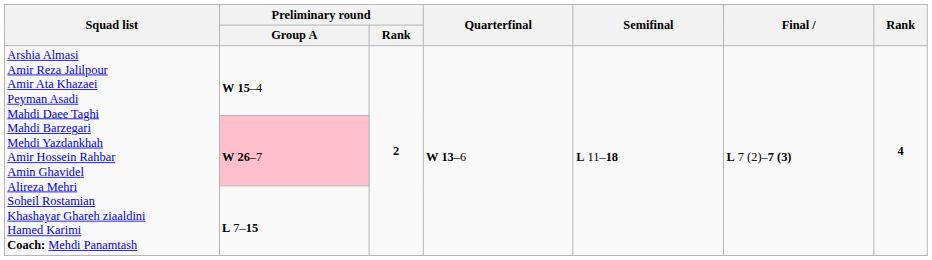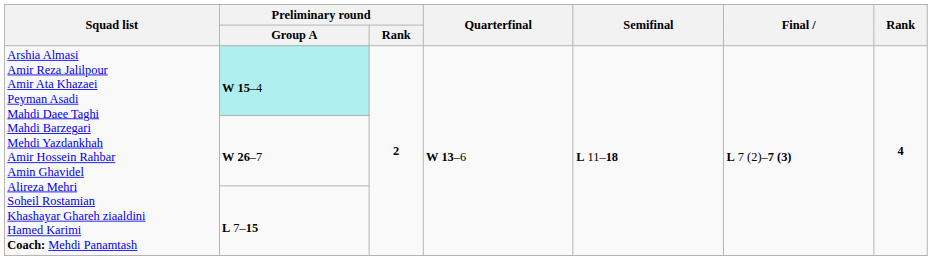W 15–4 | Preliminary round / Group A: no background -> paleturquoise background
W 26–7 | Preliminary round / Group A: pink background -> no background
